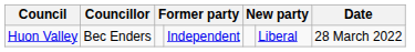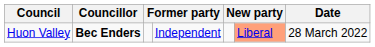Huon Valley | Councillor: normal -> bold
Huon Valley | column 6: no background -> lightsalmon background
